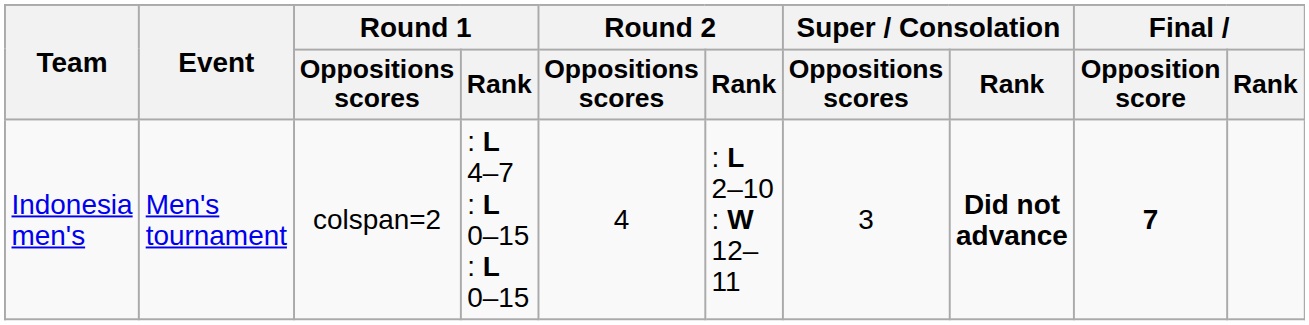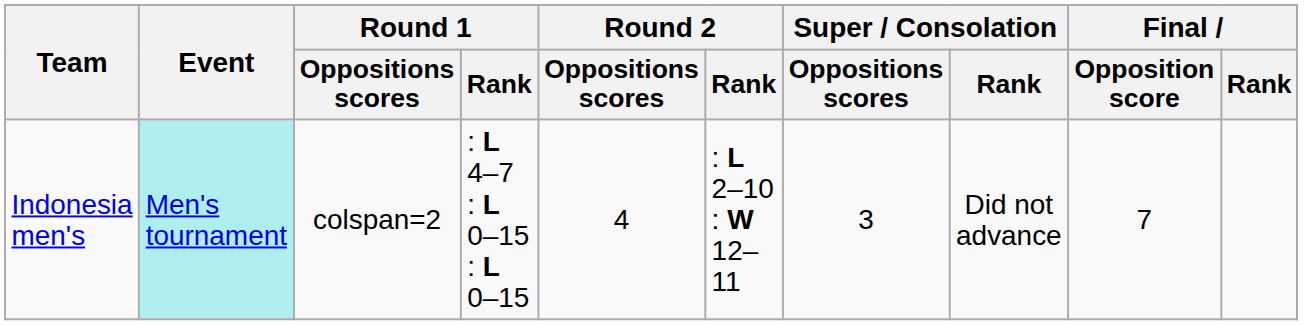Indonesia men's | Event: no background -> paleturquoise background
Indonesia men's | Super / Consolation / Rank: bold -> normal
Indonesia men's | Final / Opposition score: bold -> normal
